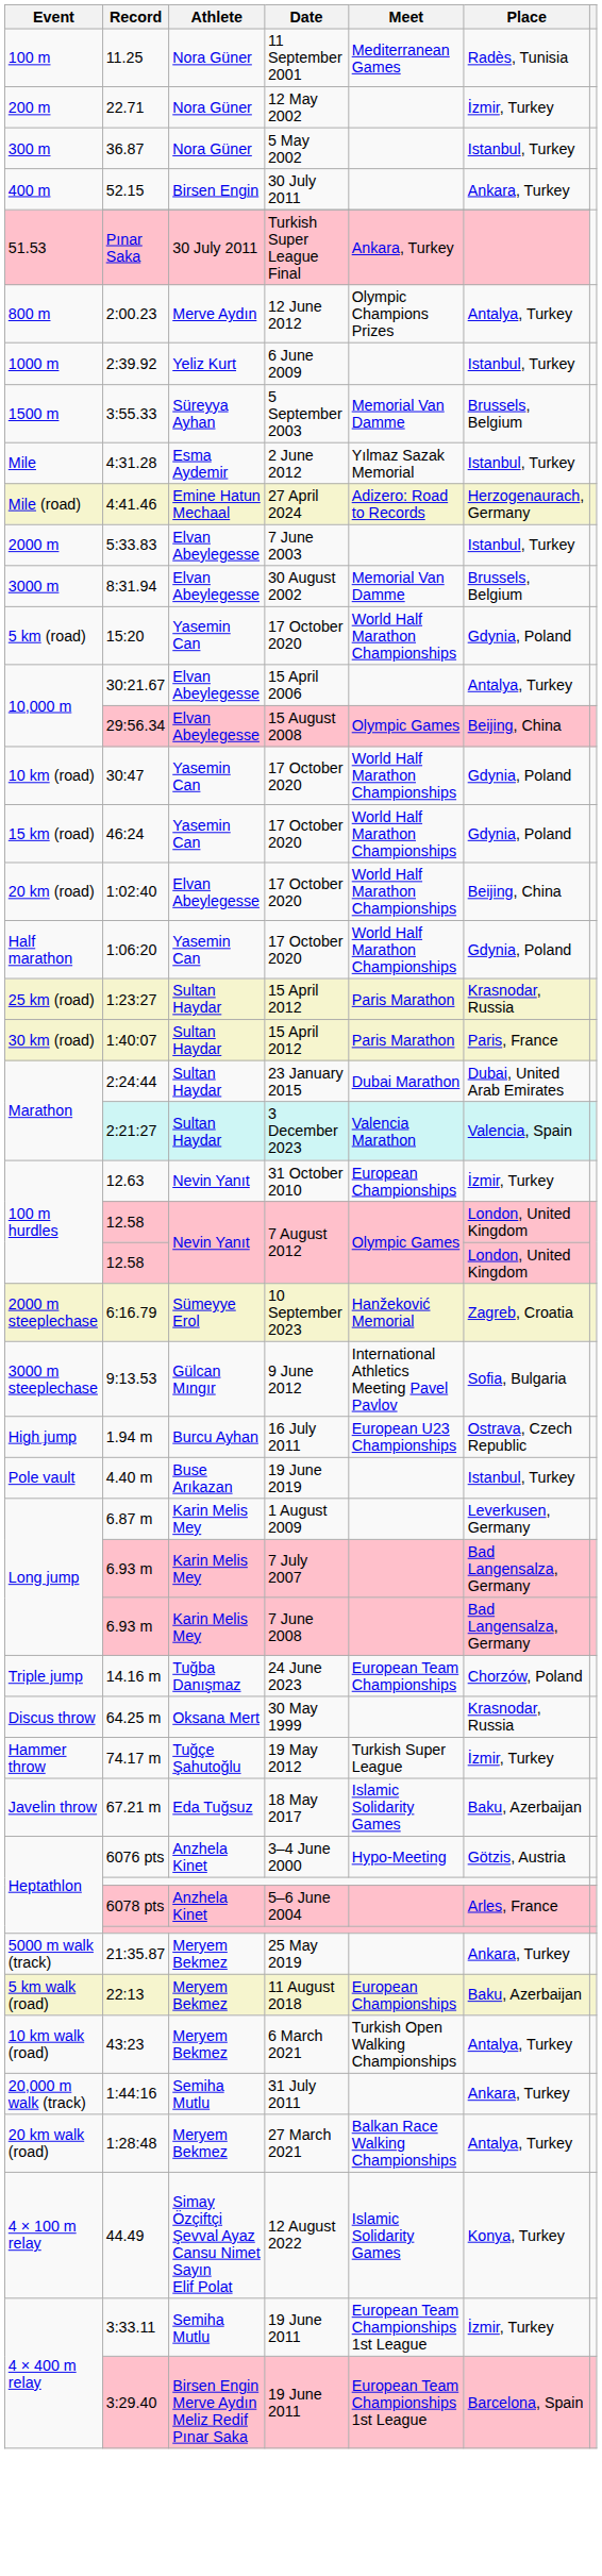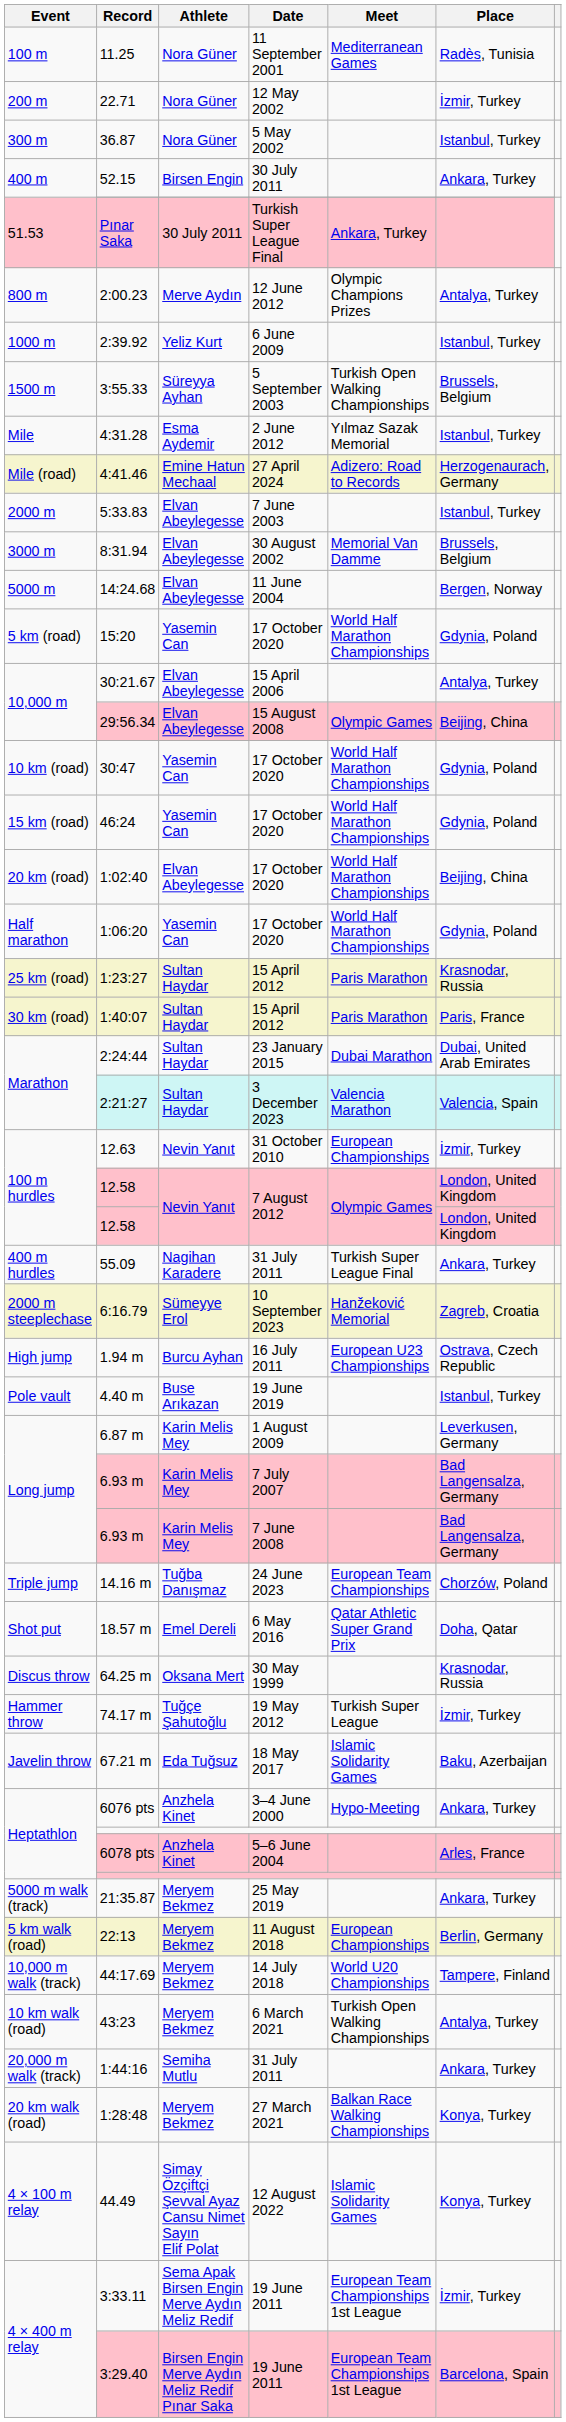3:55.33 | Meet: Memorial Van Damme -> Turkish Open Walking Championships
+ row: 5000 m | 14:24.68 | Elvan Abeylegesse | 11 June 2004 | Bergen, Norway
+ row: 400 m hurdles | 55.09 | Nagihan Karadere | 31 July 2011 | Turkish Super League Final | Ankara, Turkey
- row: 3000 m steeplechase | 9:13.53 | Gülcan Mıngır | 9 June 2012 | International Athletics Meeting Pavel Pavlov | Sofia, Bulgaria
+ row: Shot put | 18.57 m | Emel Dereli | 6 May 2016 | Qatar Athletic Super Grand Prix | Doha, Qatar
6076 pts | Place: Götzis, Austria -> Ankara, Turkey
22:13 | Place: Baku, Azerbaijan -> Berlin, Germany
+ row: 10,000 m walk (track) | 44:17.69 | Meryem Bekmez | 14 July 2018 | World U20 Championships | Tampere, Finland
1:28:48 | Place: Antalya, Turkey -> Konya, Turkey
3:33.11 | Athlete: Semiha Mutlu -> Sema Apak Birsen Engin Merve Aydın Meliz Redif
